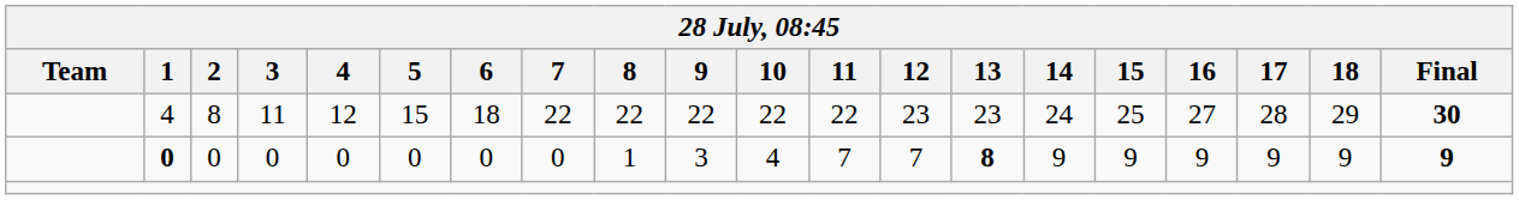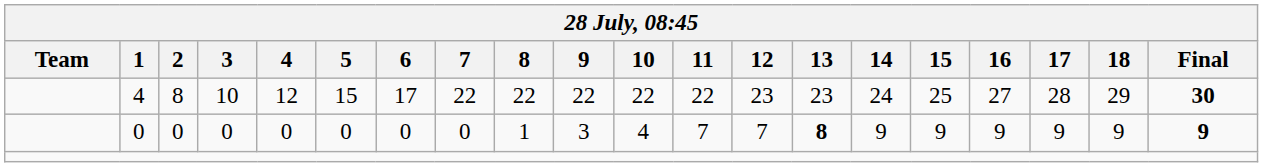row 3 | 3: 11 -> 10
row 3 | 6: 18 -> 17
row 4 | 1: bold -> normal
